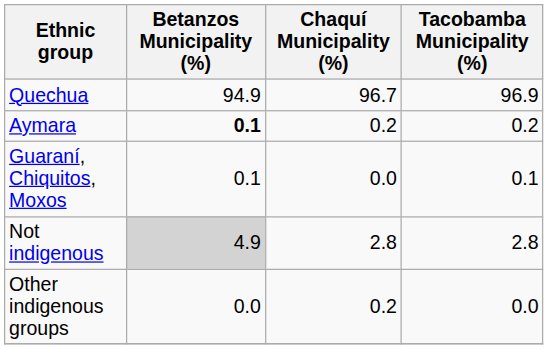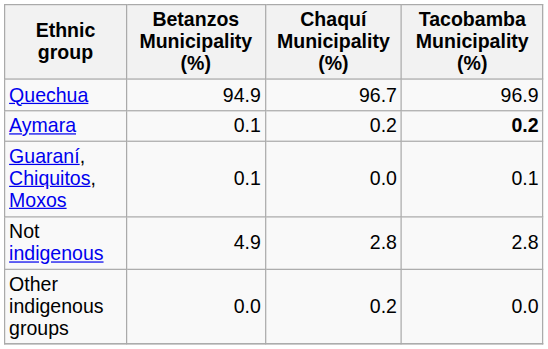Aymara | Betanzos Municipality (%): bold -> normal
Aymara | Tacobamba Municipality (%): normal -> bold
Not indigenous | Betanzos Municipality (%): lightgrey background -> no background
